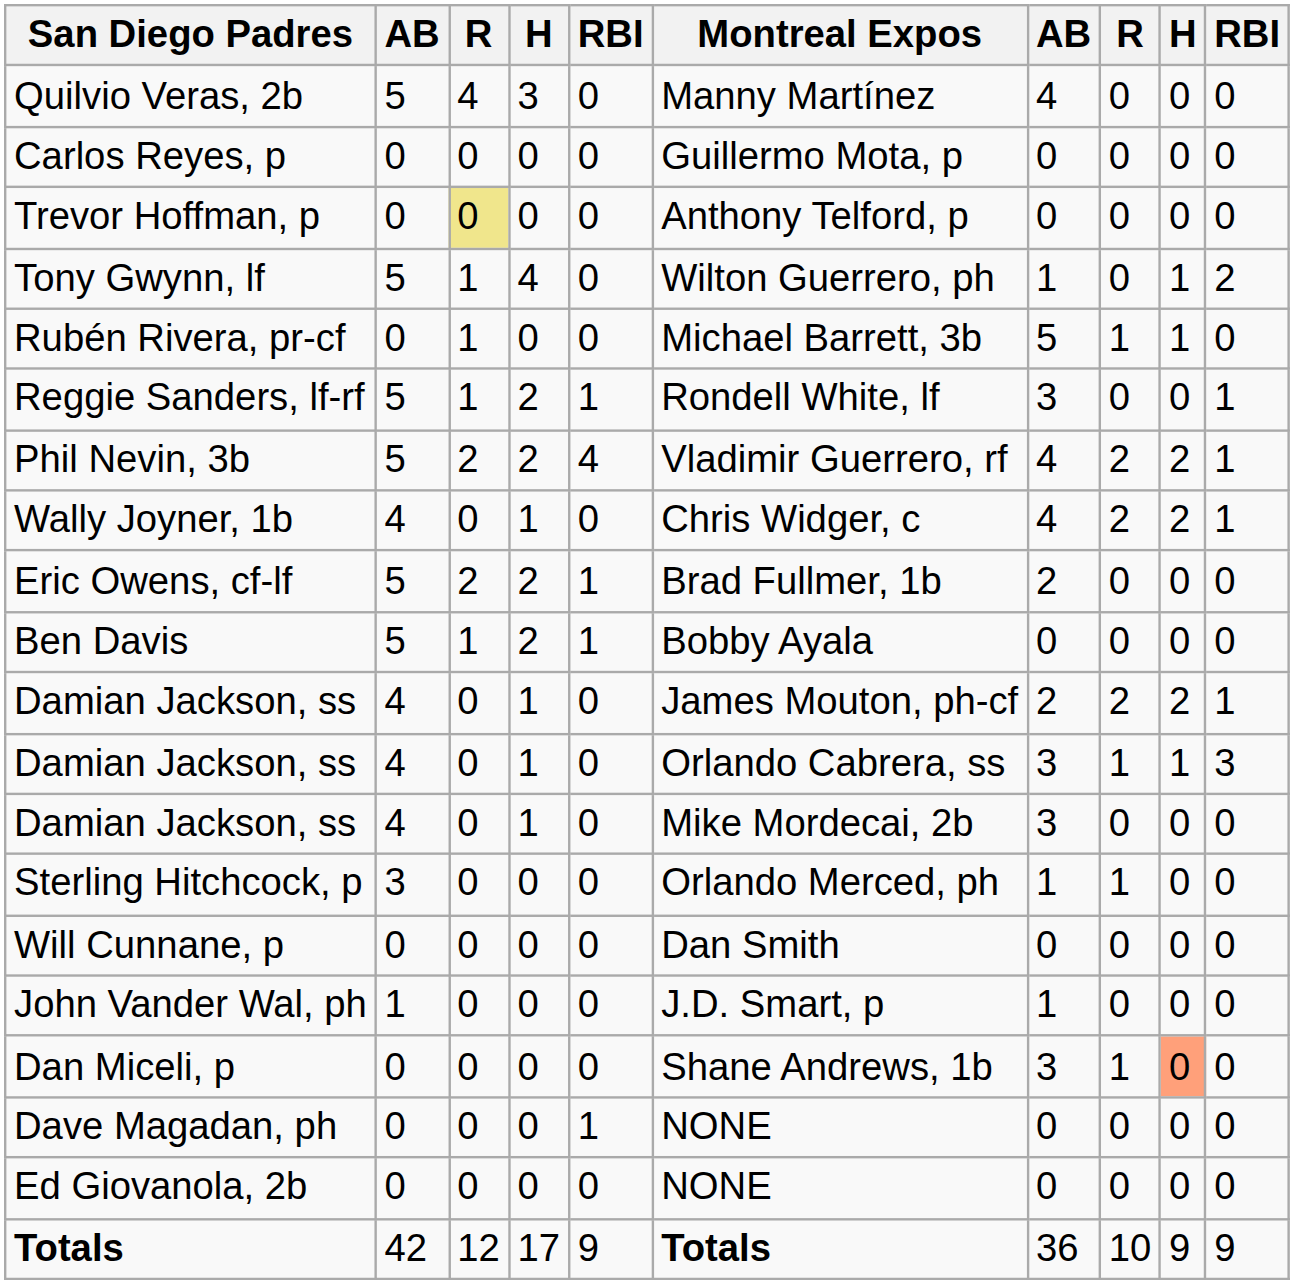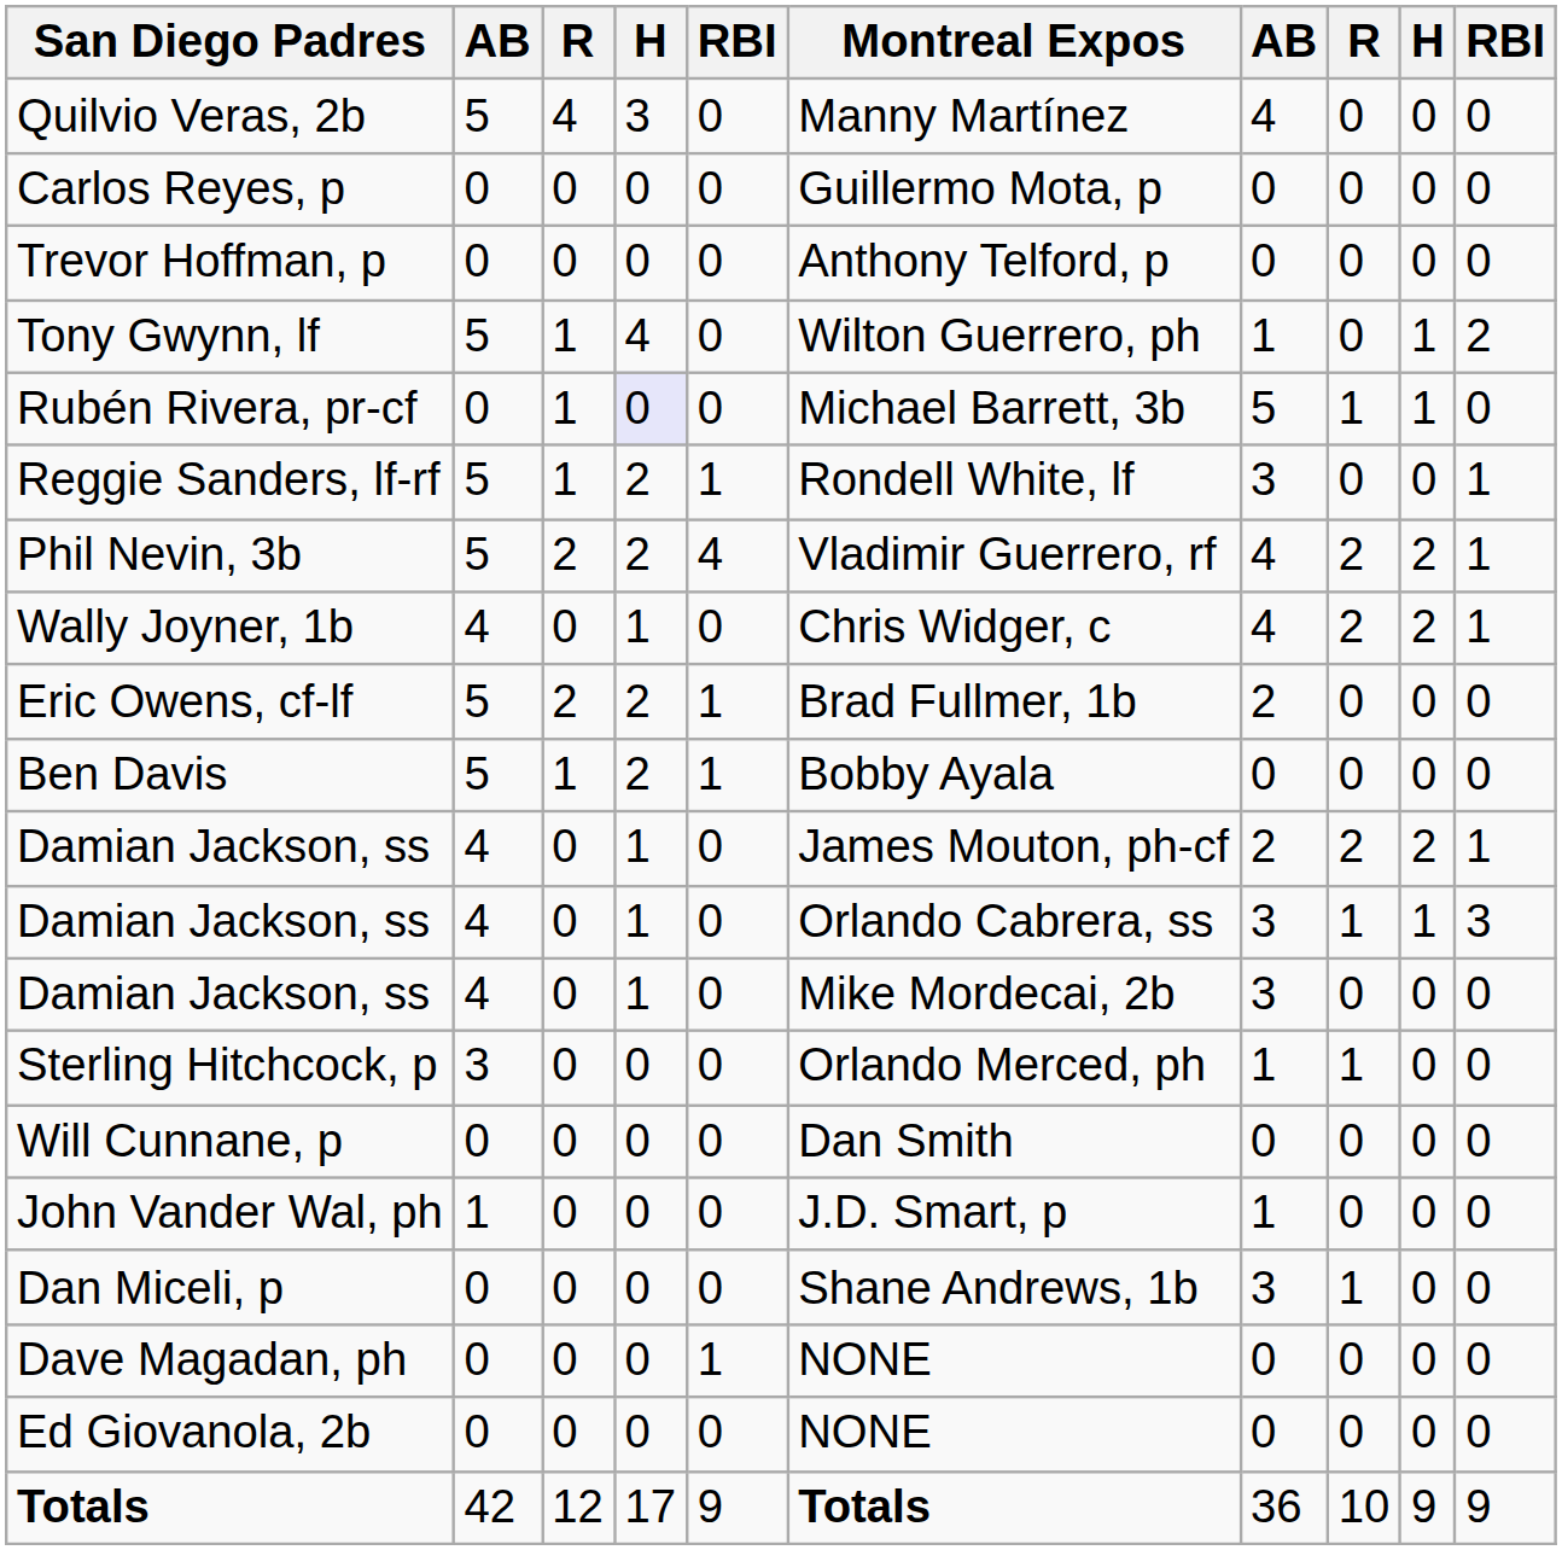Trevor Hoffman, p | column 3: khaki background -> no background
Rubén Rivera, pr-cf | column 4: no background -> lavender background
Dan Miceli, p | column 9: lightsalmon background -> no background
